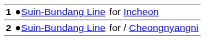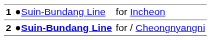2 | column 2: normal -> bold
